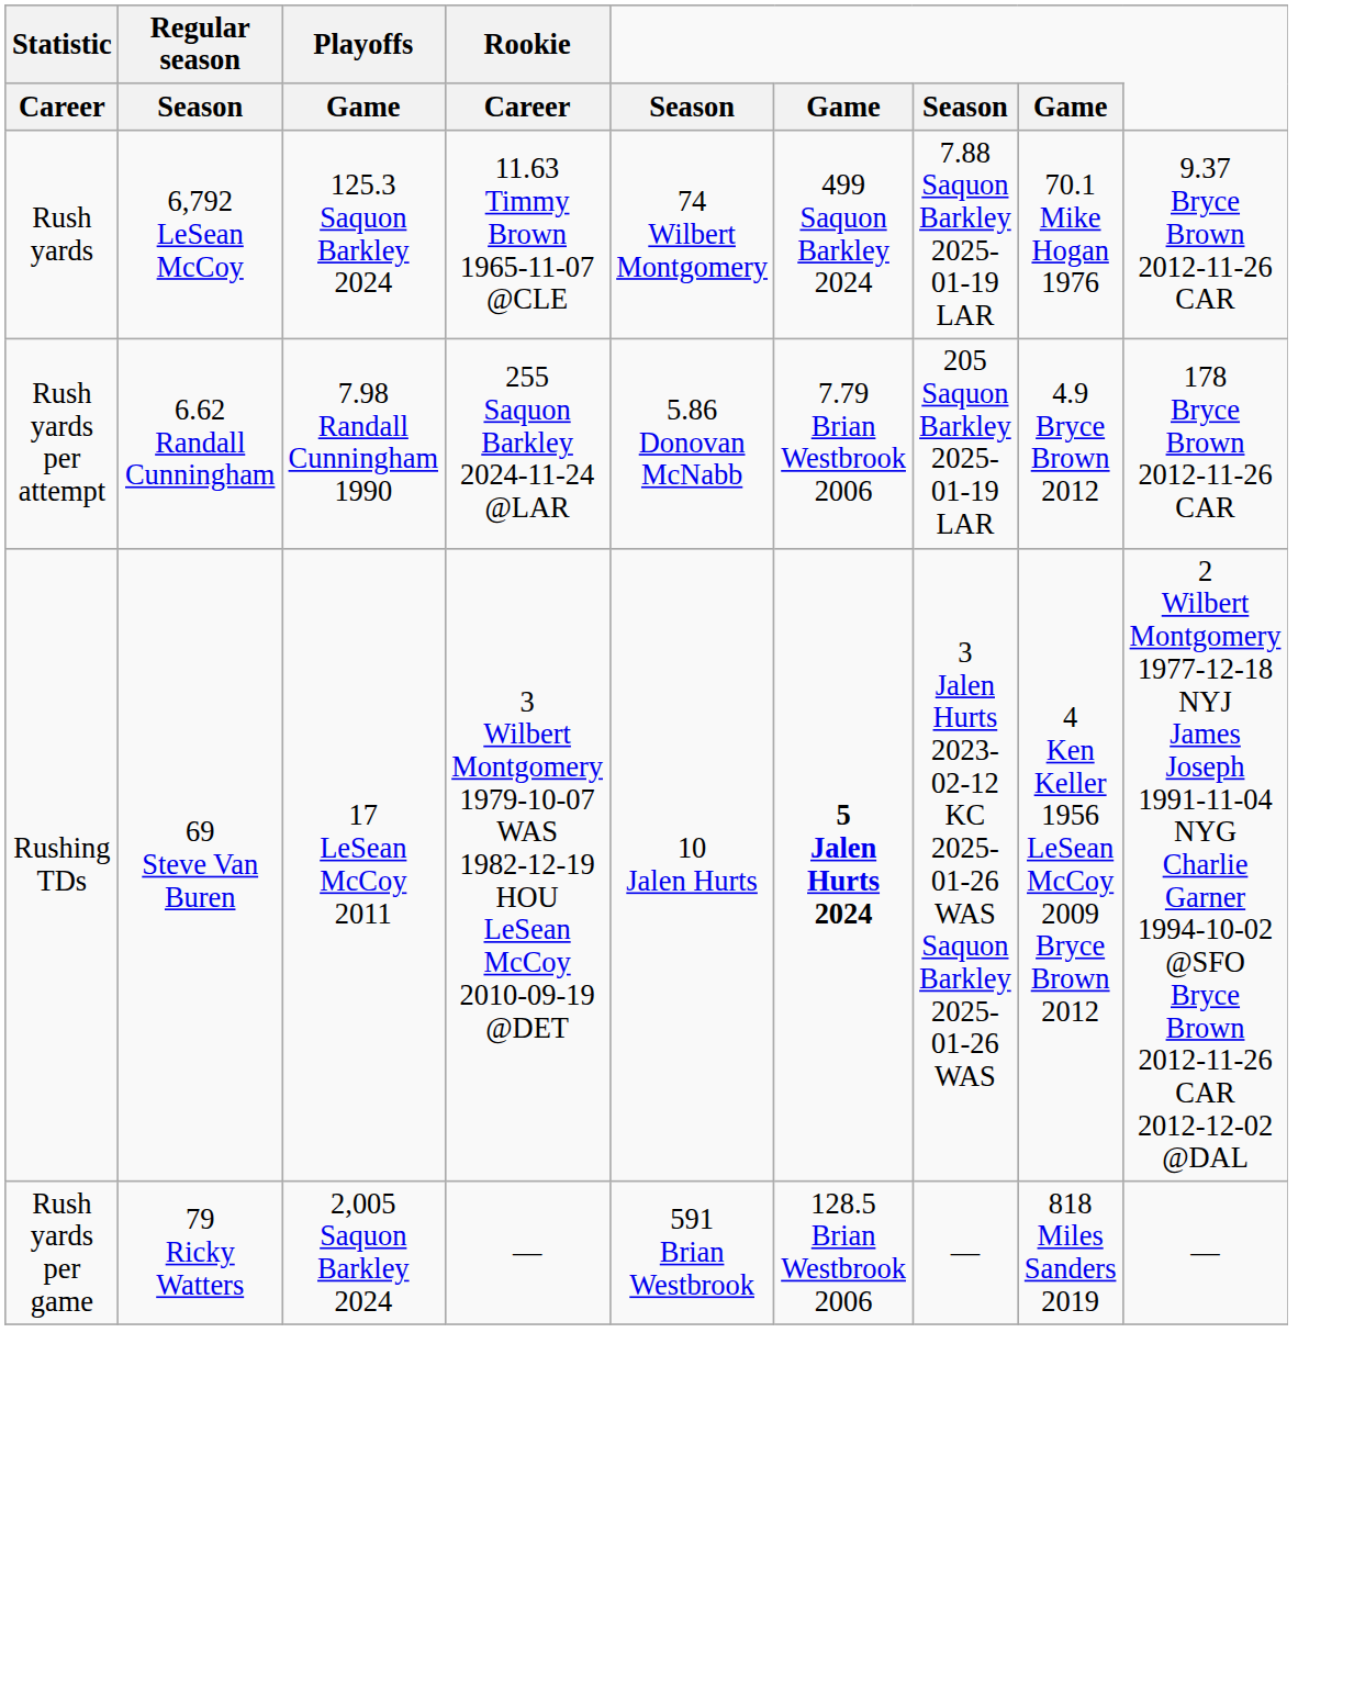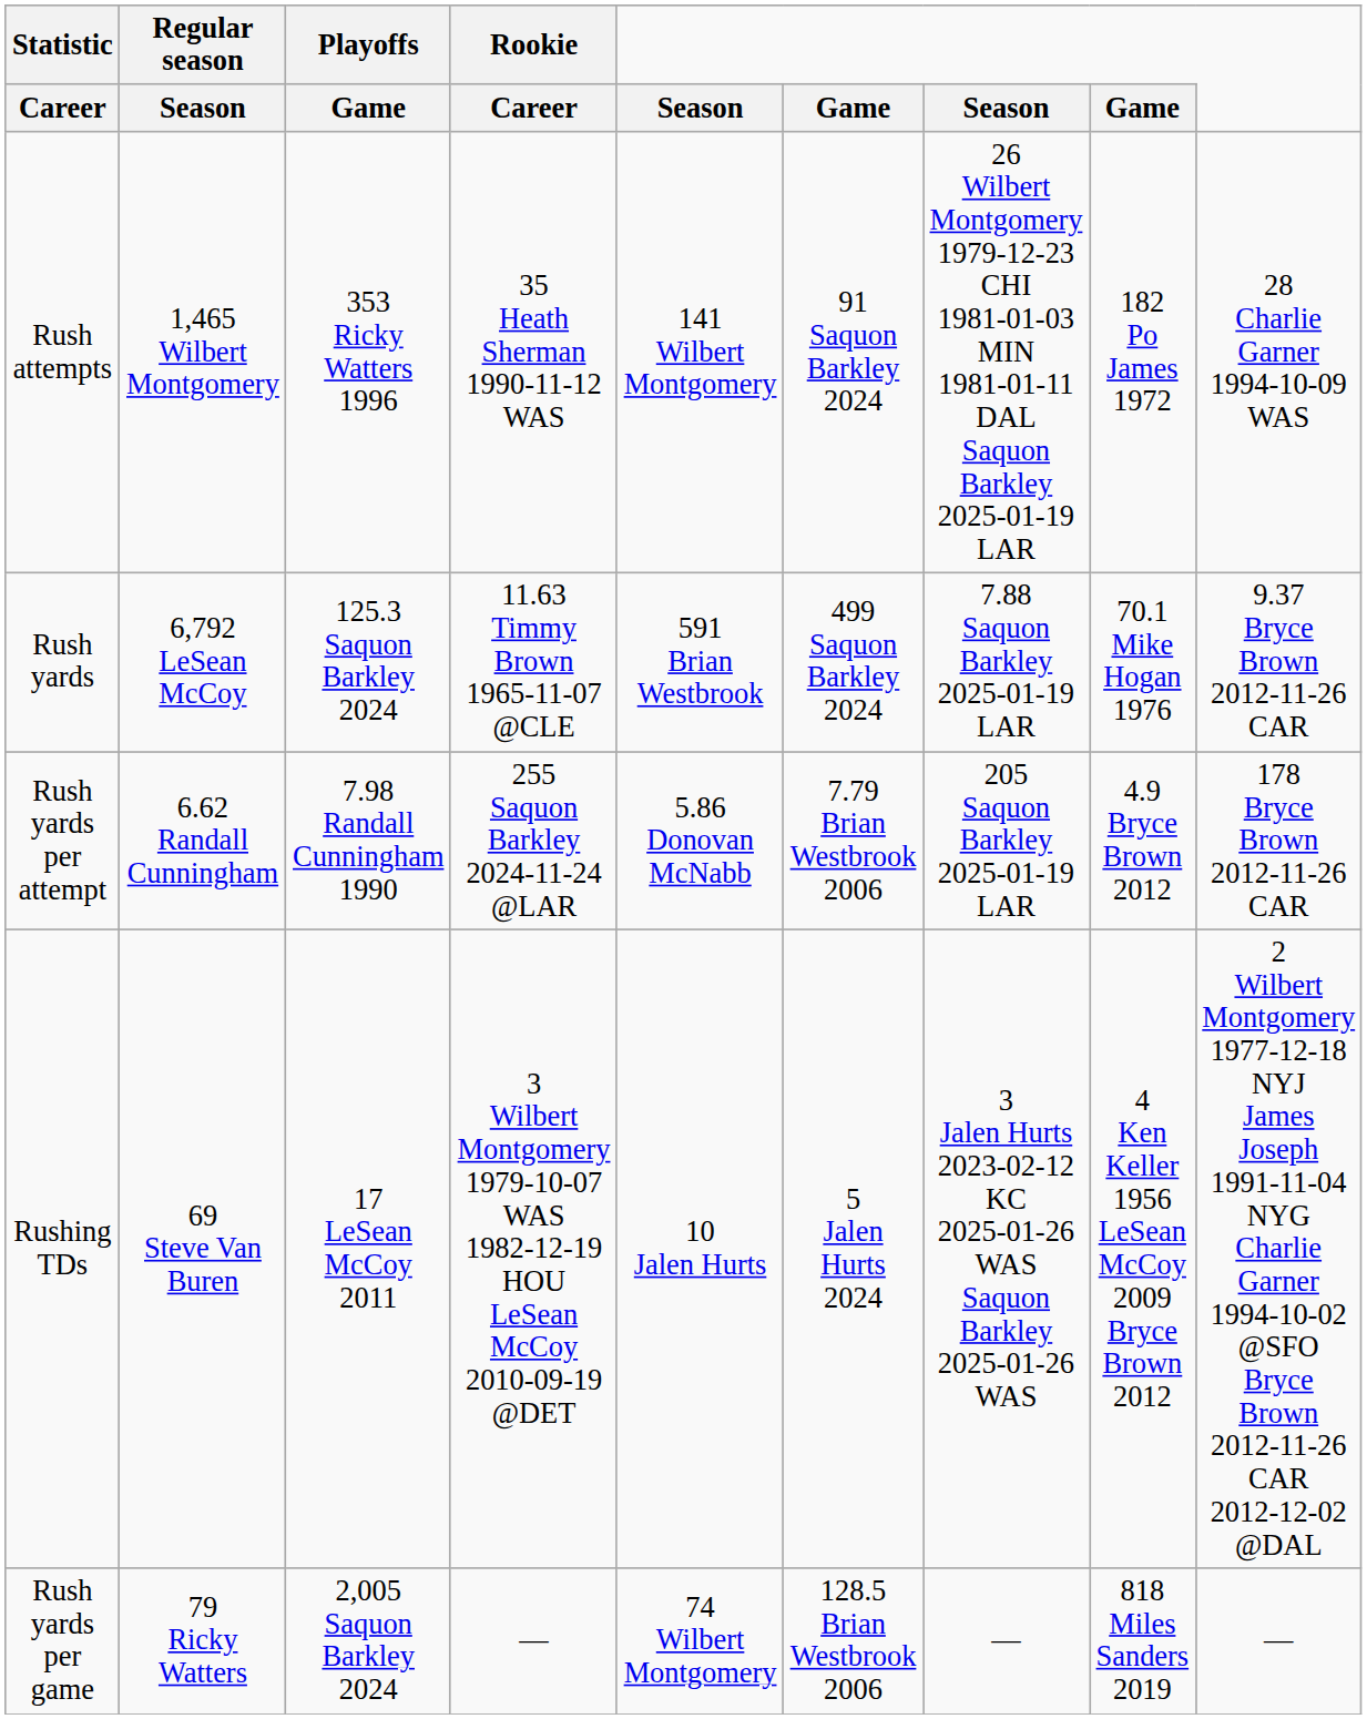+ row: Rush attempts | 1,465 Wilbert Montgomery | 353 Ricky Watters 1996 | 35 Heath Sherman 1990-11-12 WAS | 141 Wilbert Montgomery | 91 Saquon Barkley 2024 | 26 Wilbert Montgomery 1979-12-23 CHI 1981-01-03 MIN 1981-01-11 DAL Saquon Barkley 2025-01-19 LAR | 182 Po James 1972 | 28 Charlie Garner 1994-10-09 WAS
Rush yards | column 5: 74 Wilbert Montgomery -> 591 Brian Westbrook
Rushing TDs | column 6: bold -> normal
Rush yards per game | column 5: 591 Brian Westbrook -> 74 Wilbert Montgomery
